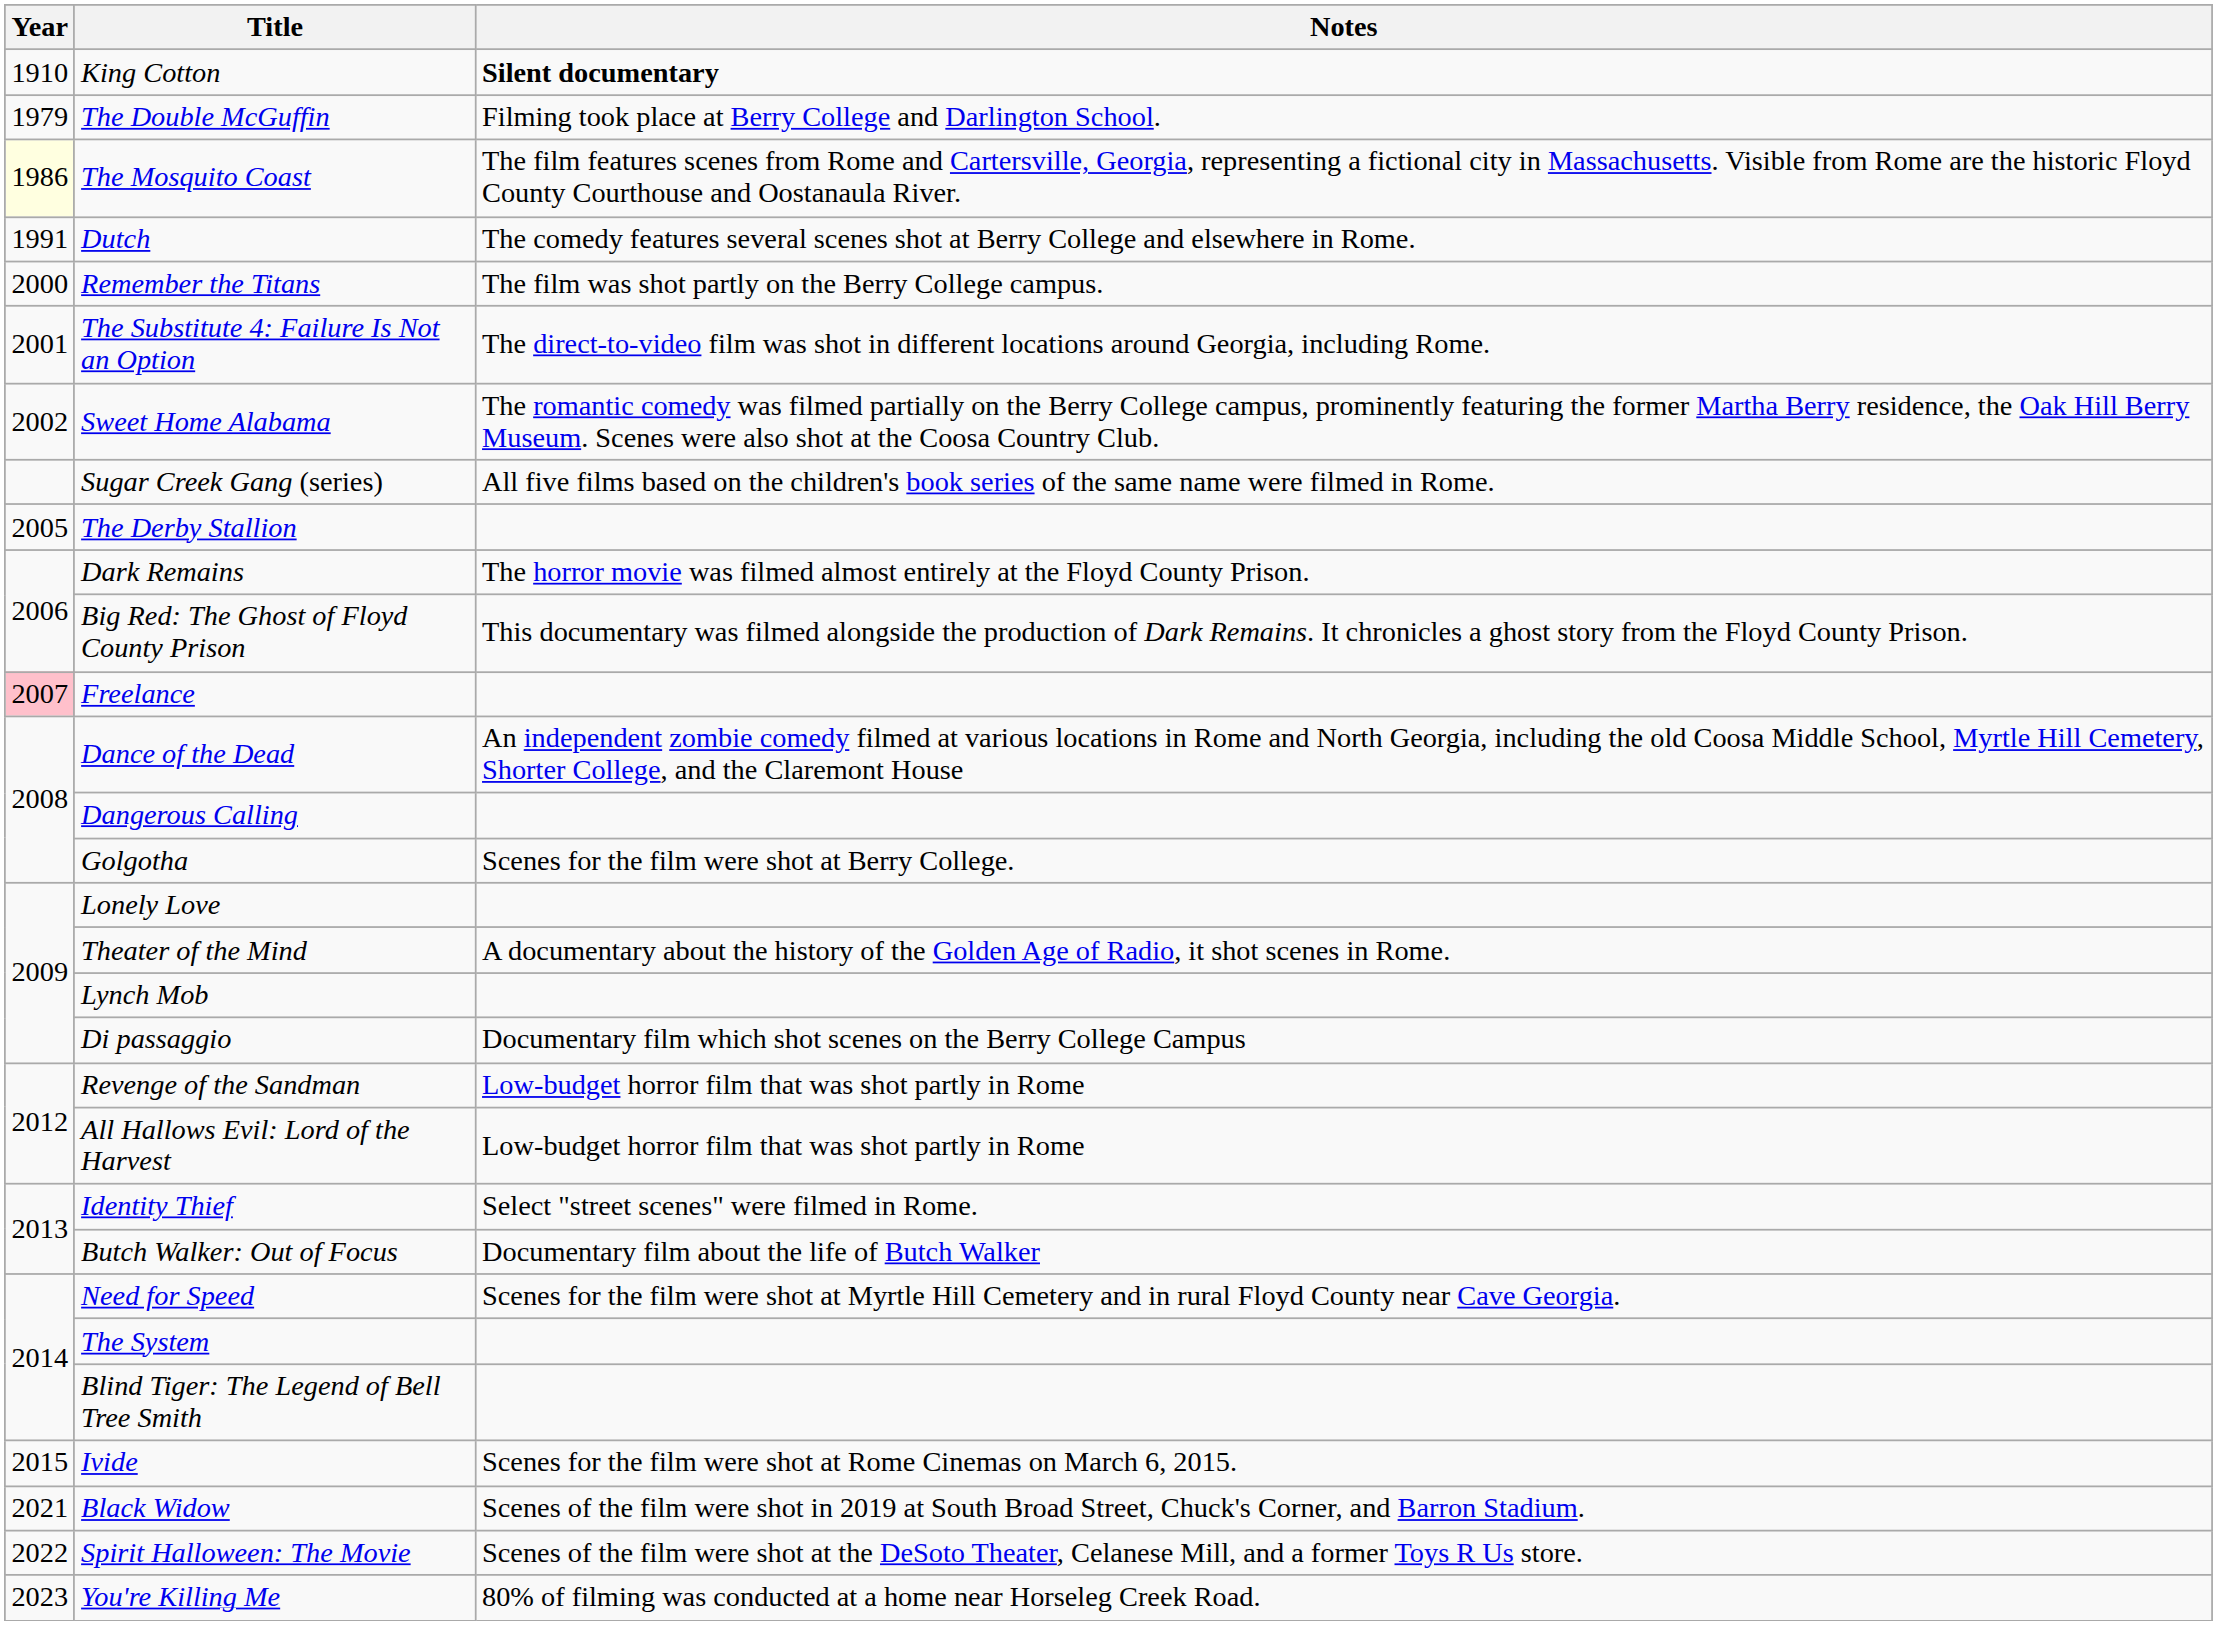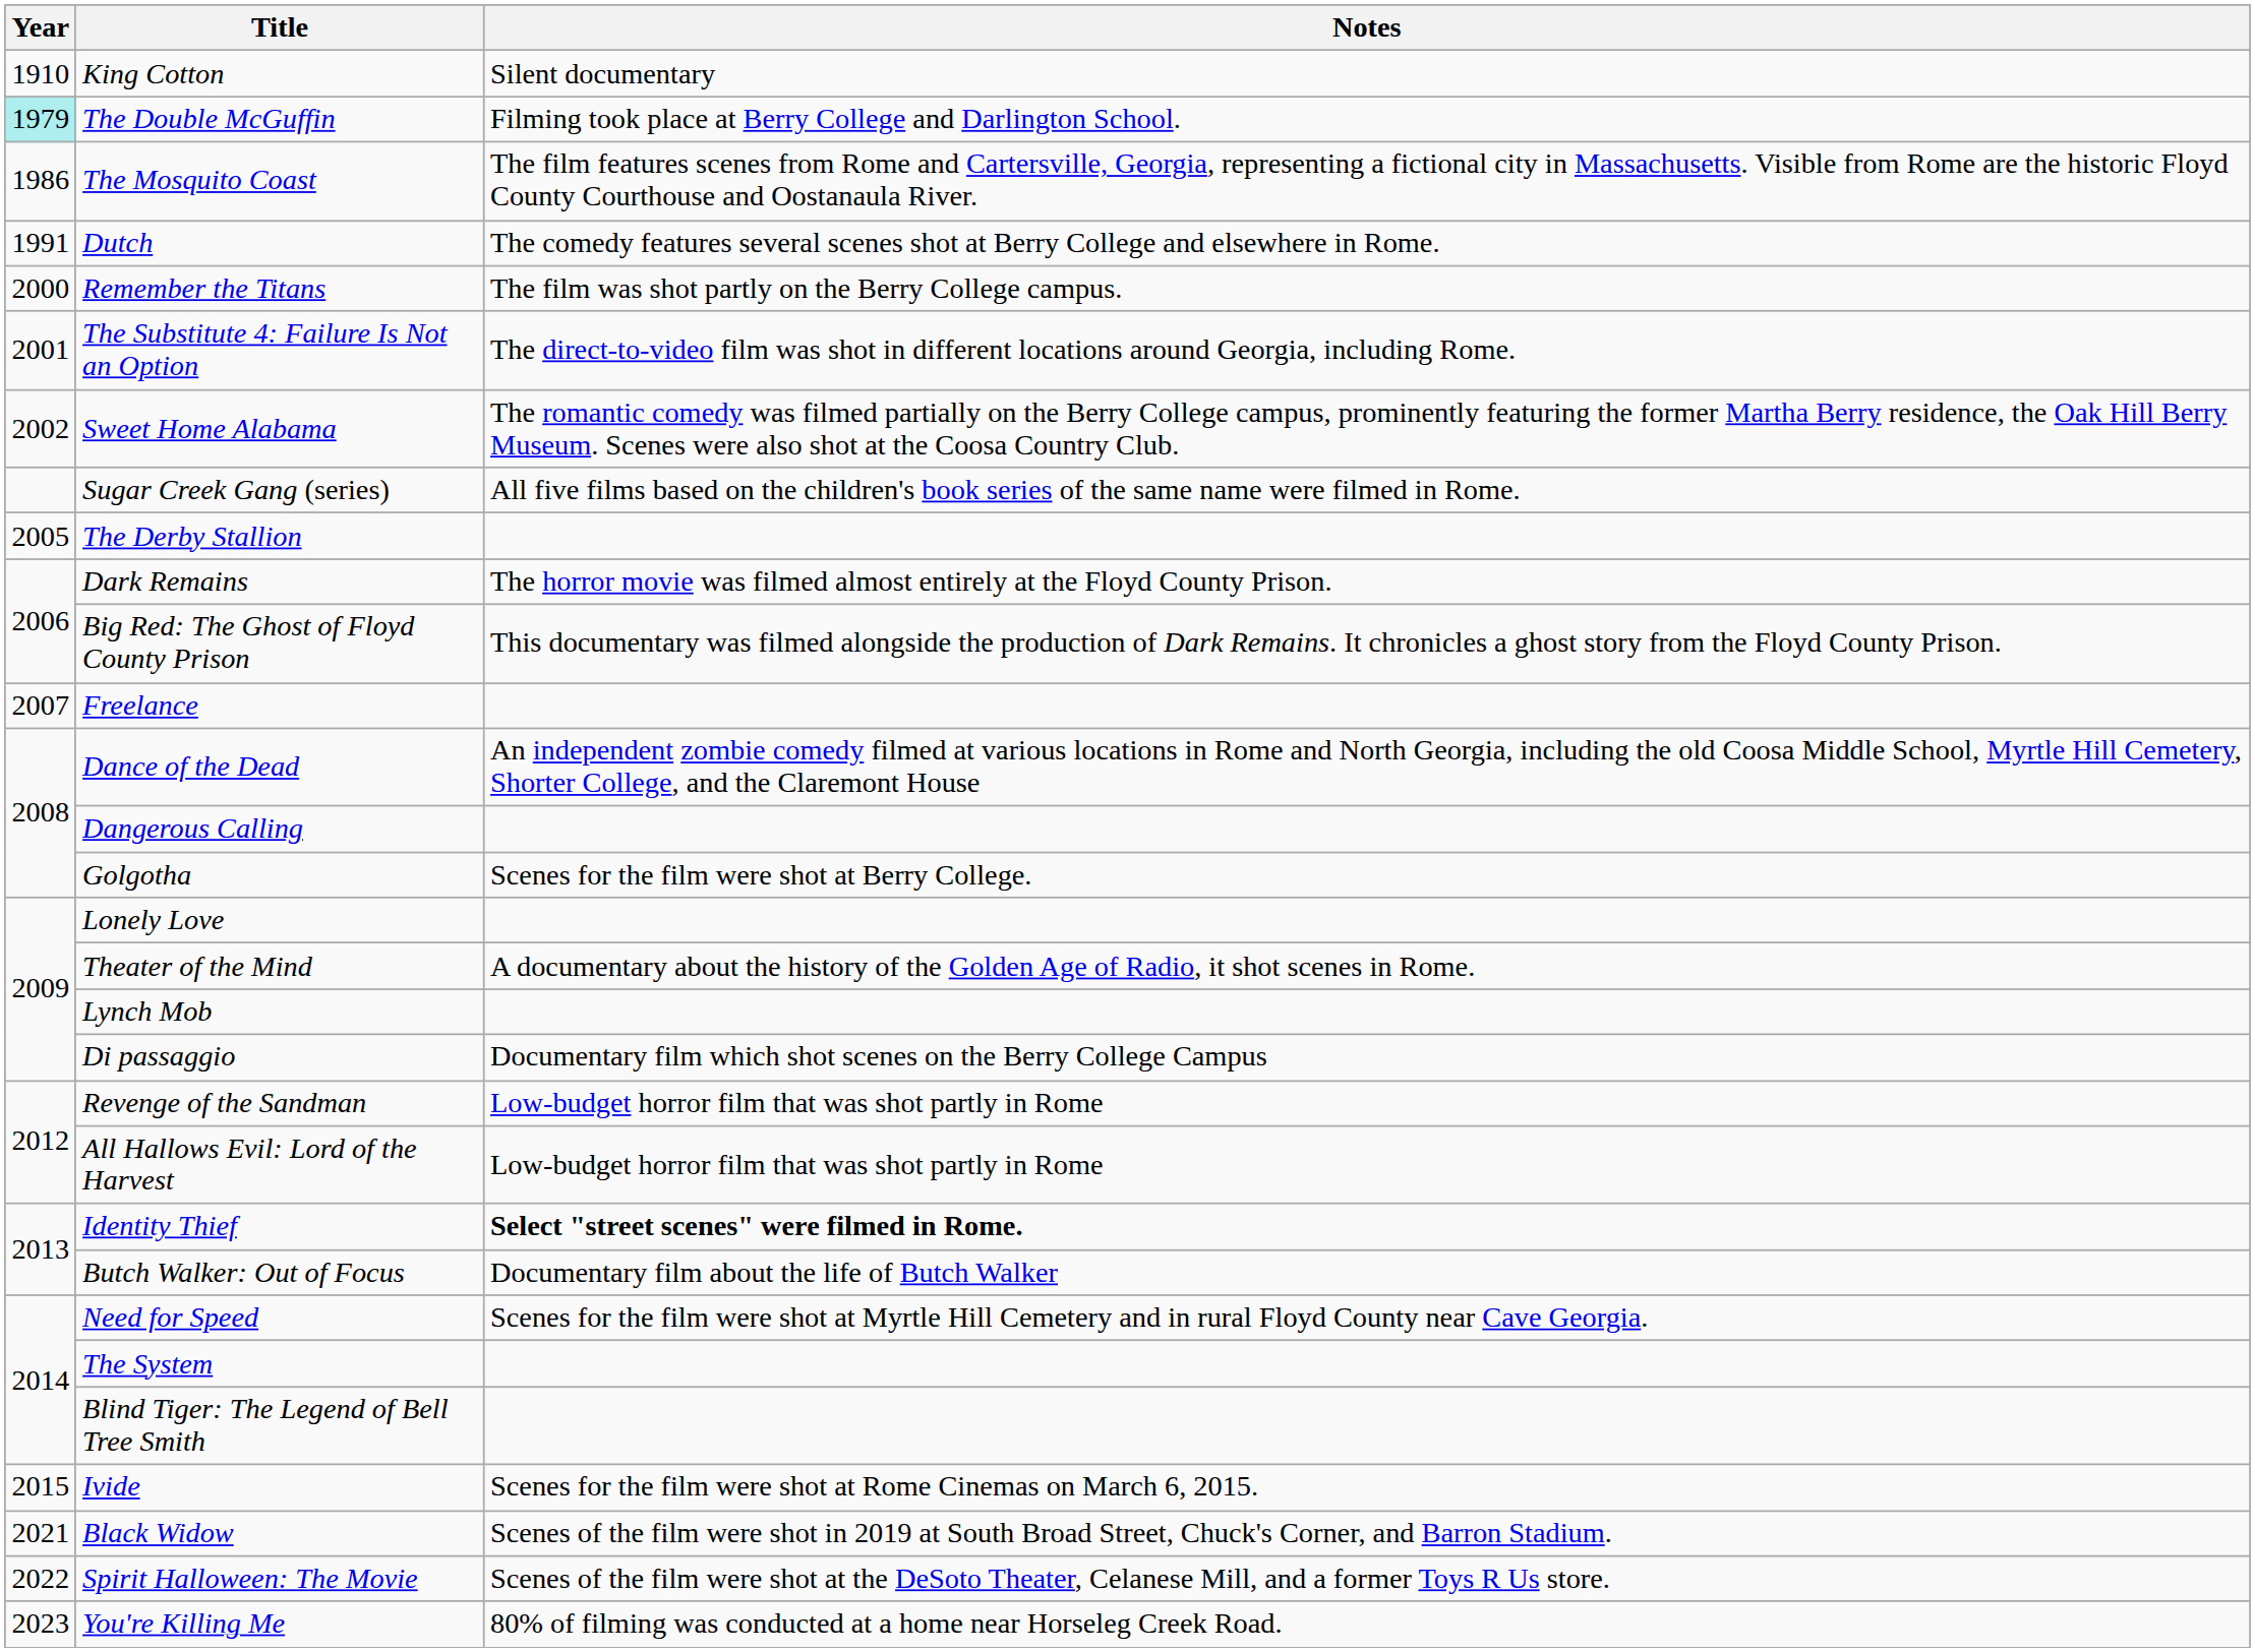King Cotton | Notes: bold -> normal
The Double McGuffin | Year: no background -> paleturquoise background
The Mosquito Coast | Year: lightyellow background -> no background
Freelance | Year: pink background -> no background
Identity Thief | Notes: normal -> bold
